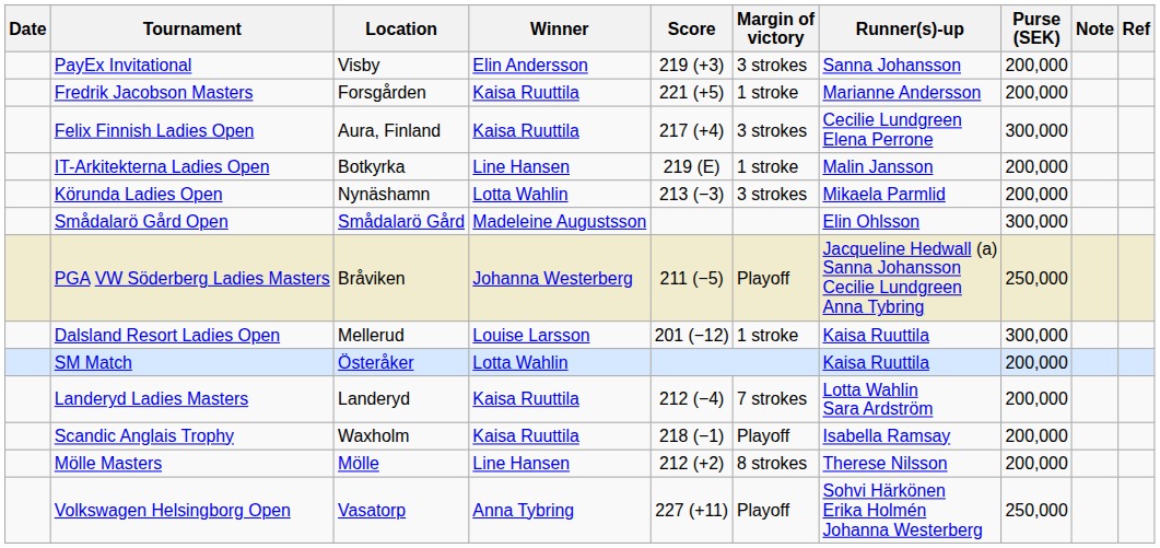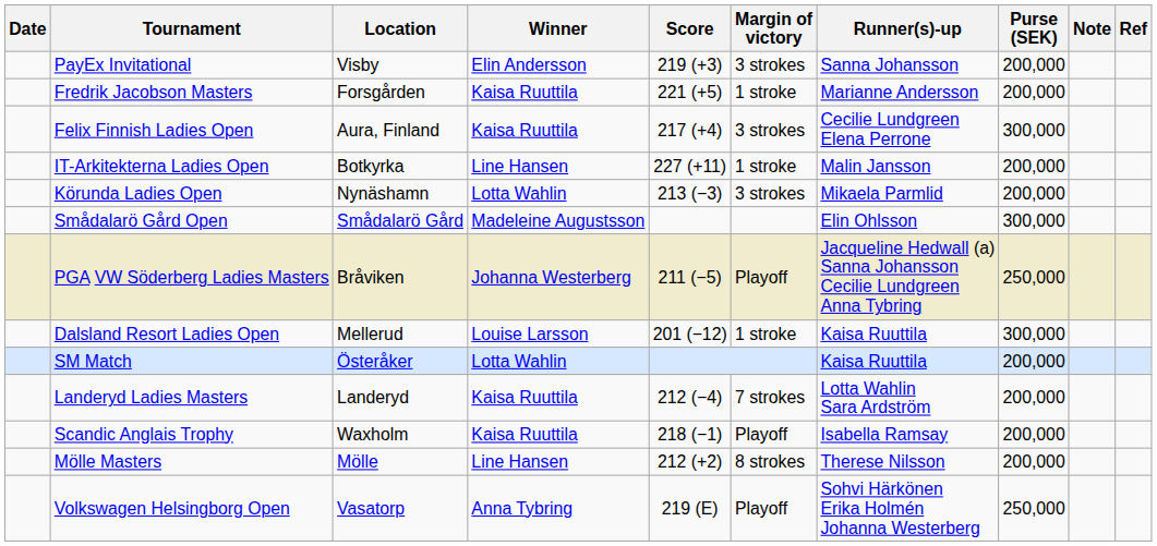IT-Arkitekterna Ladies Open | Score: 219 (E) -> 227 (+11)
Volkswagen Helsingborg Open | Score: 227 (+11) -> 219 (E)
